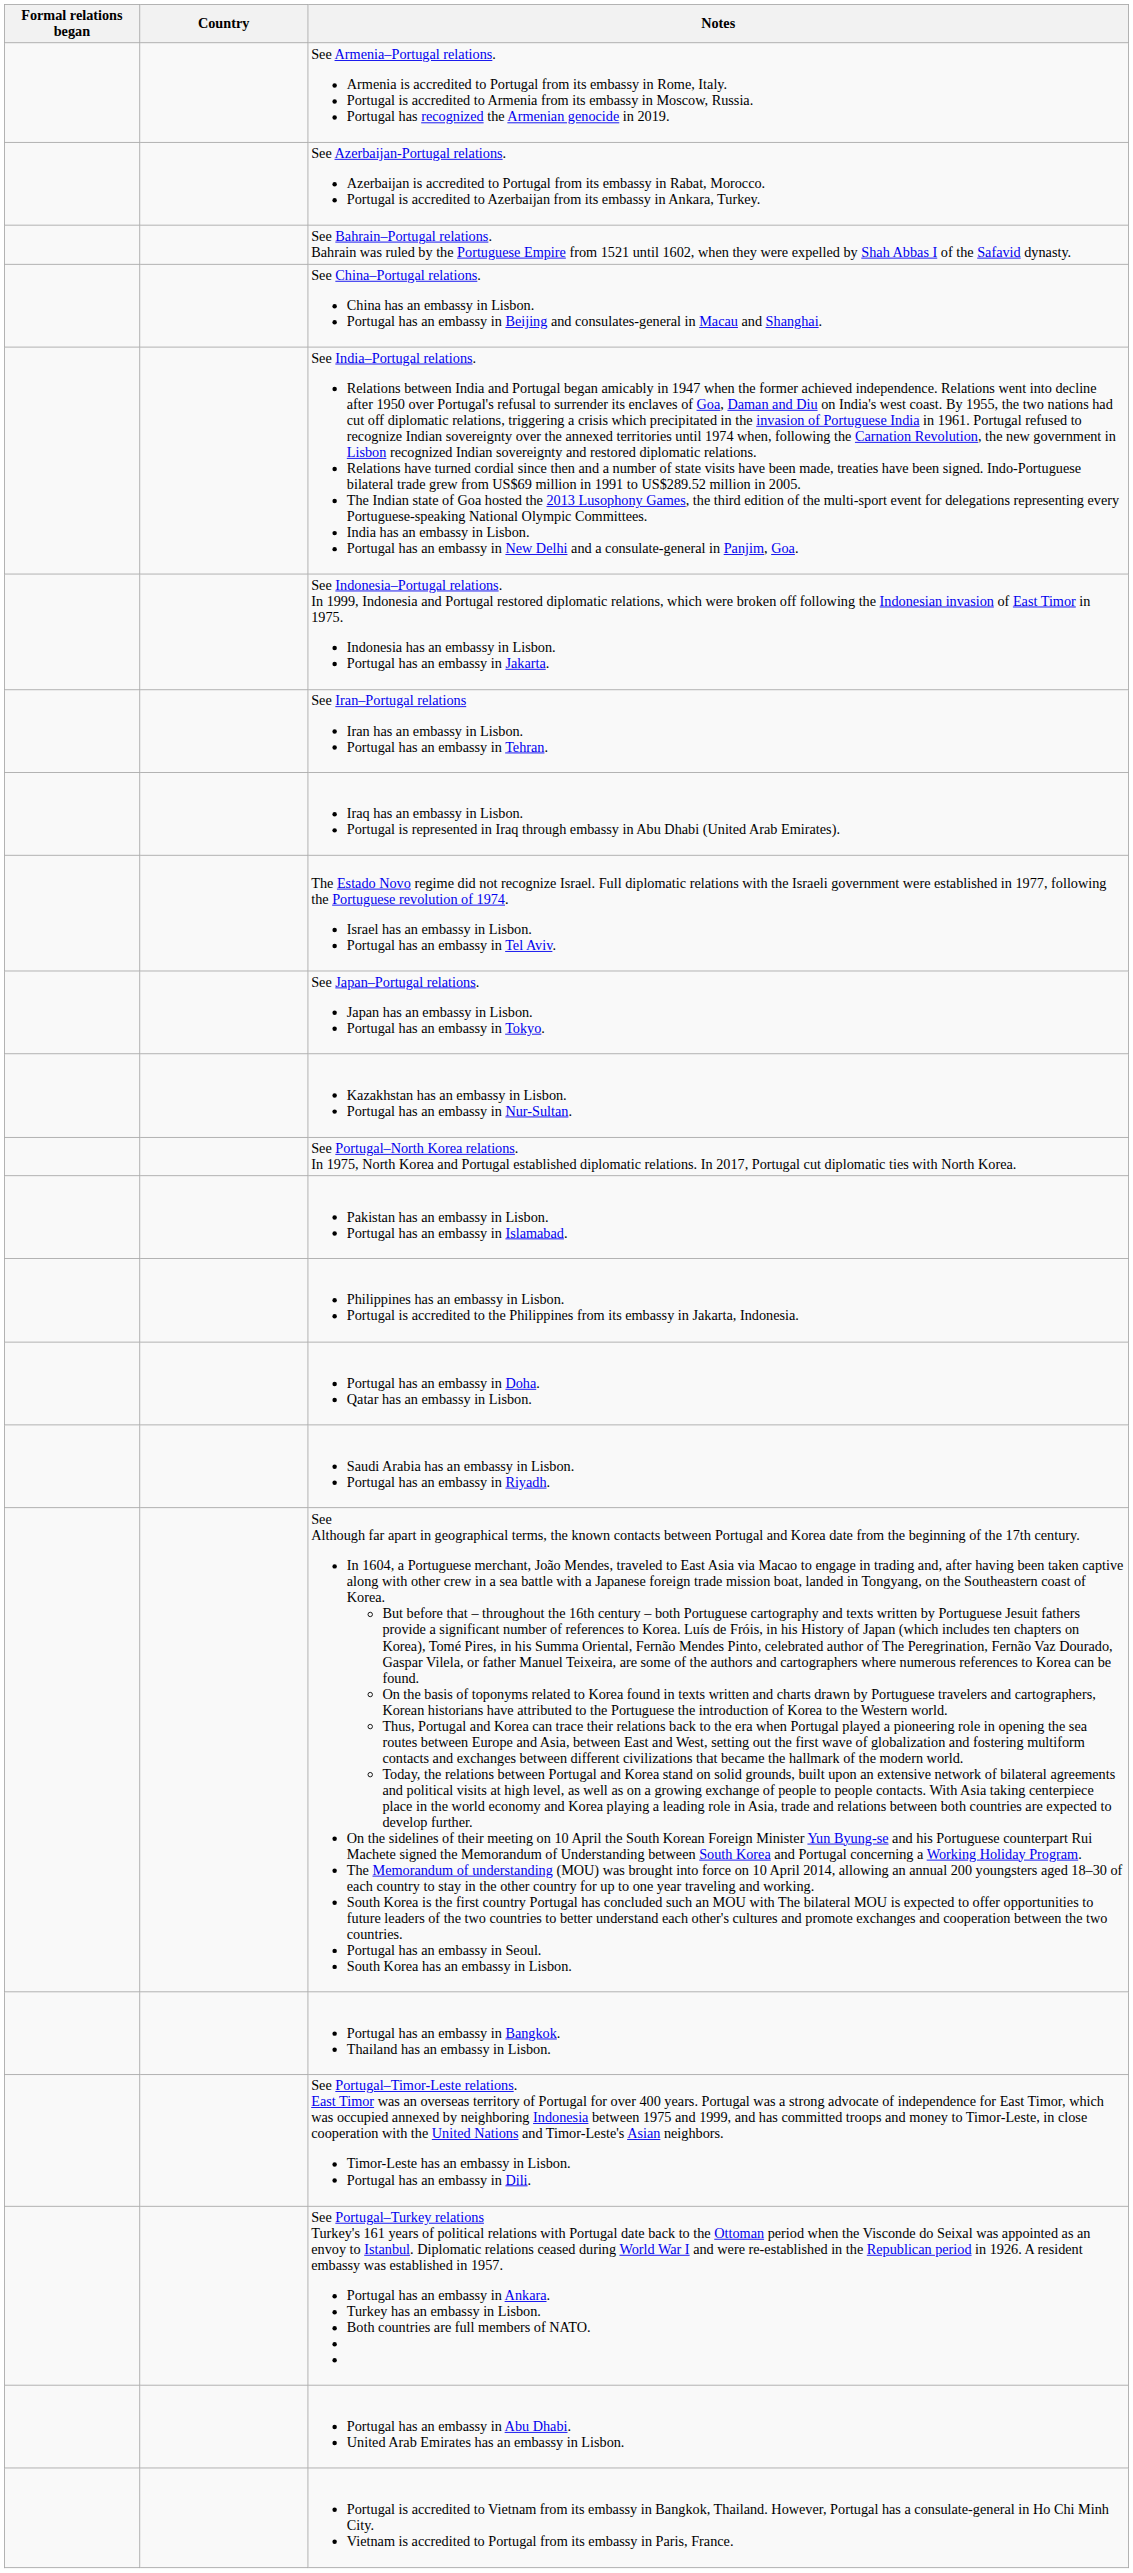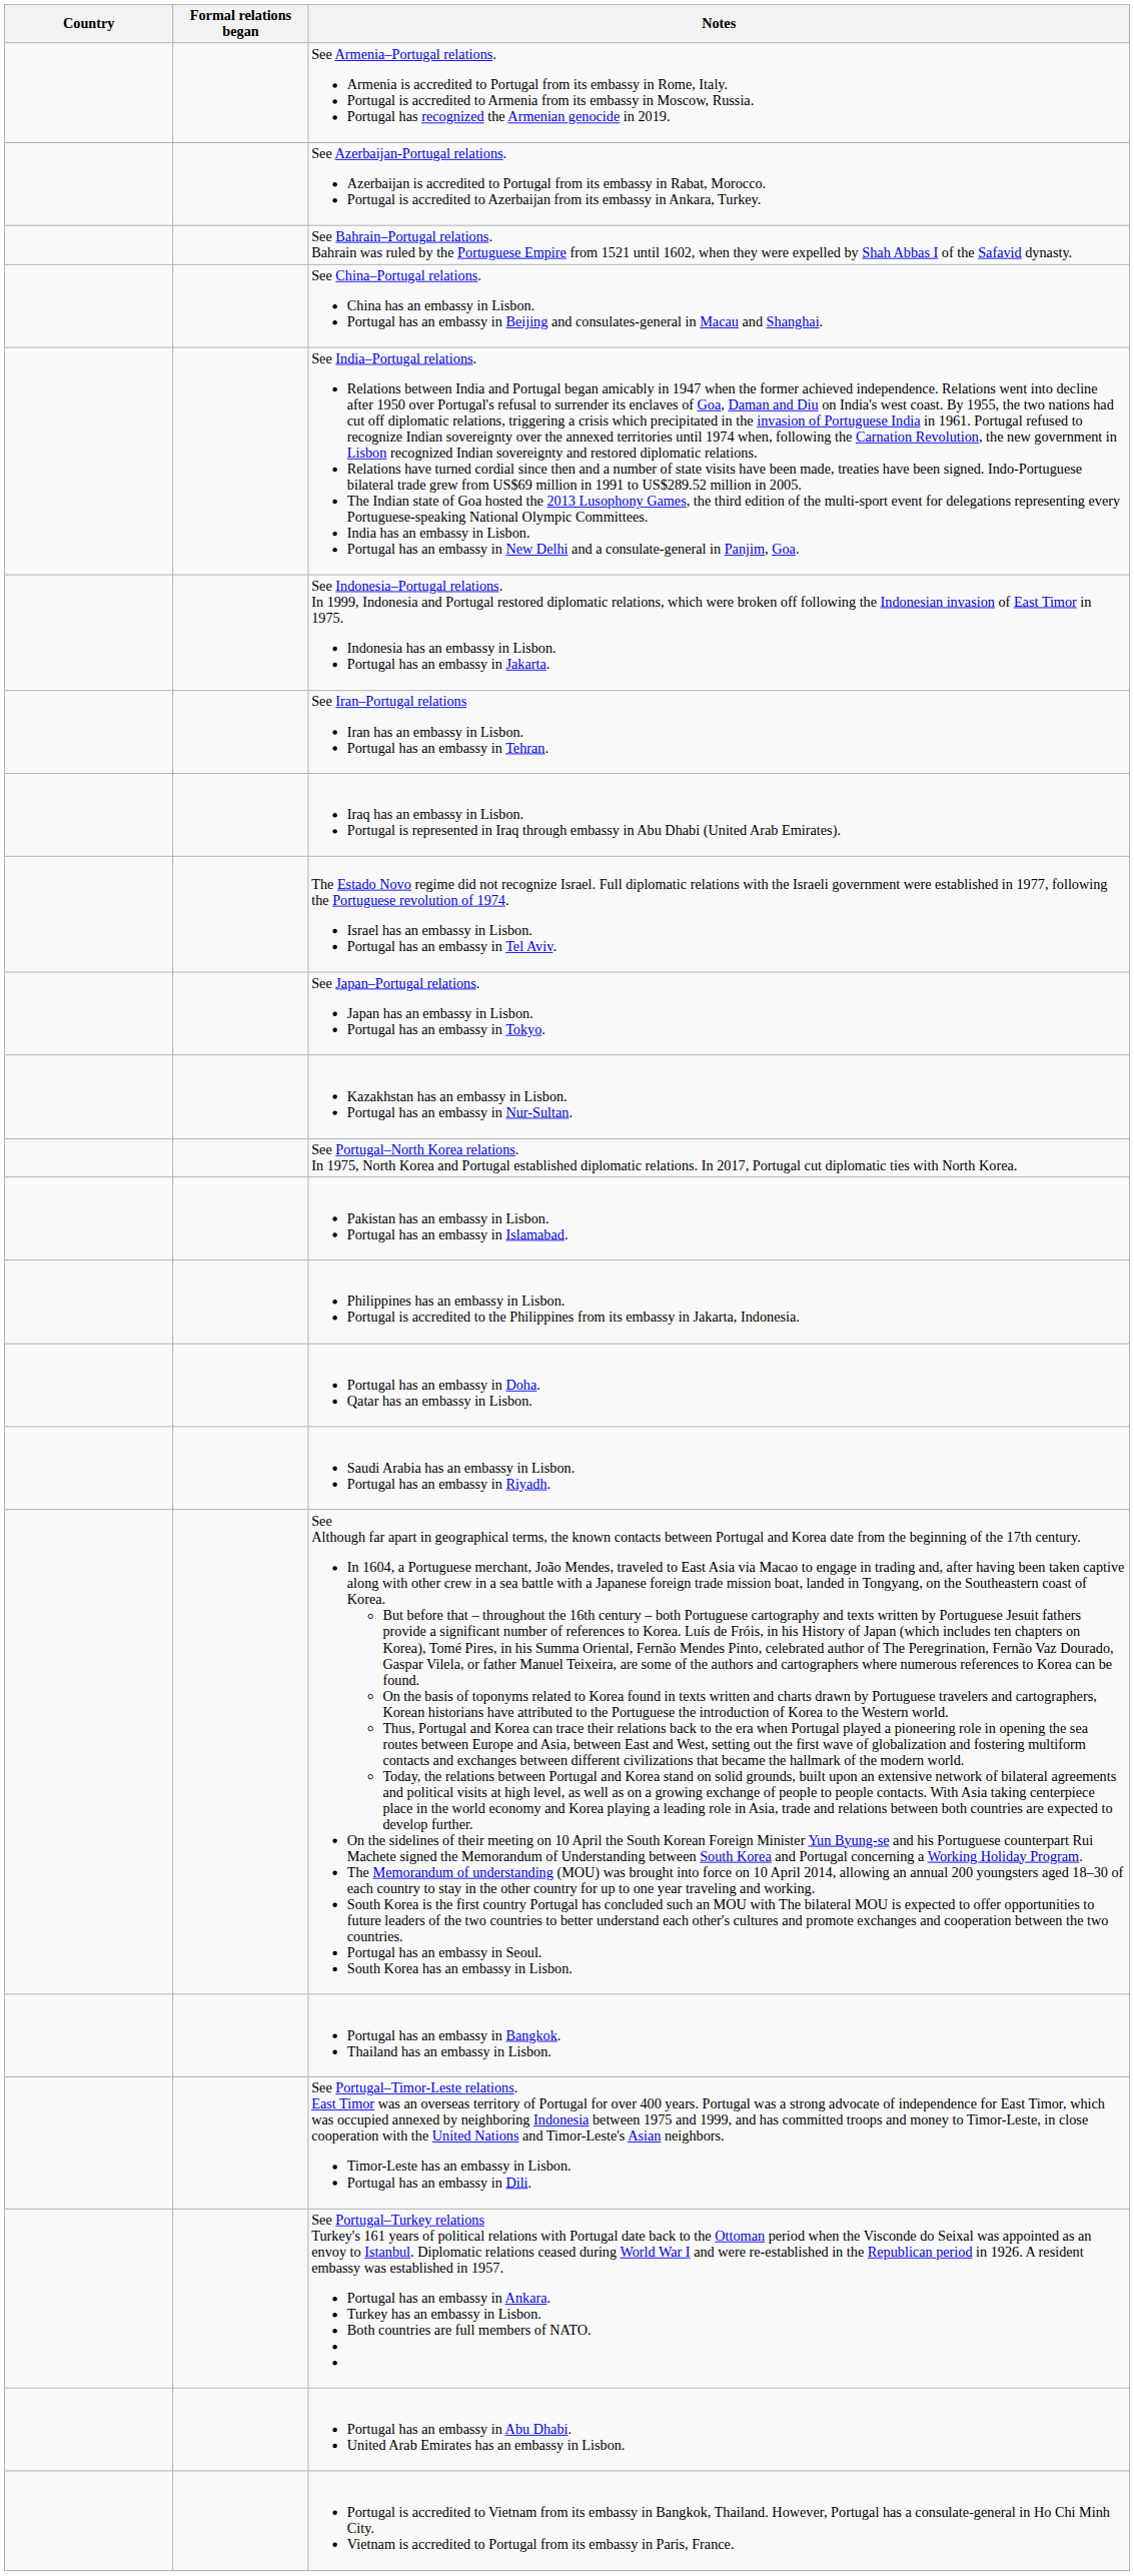columns swapped: Country <-> Formal relations began
